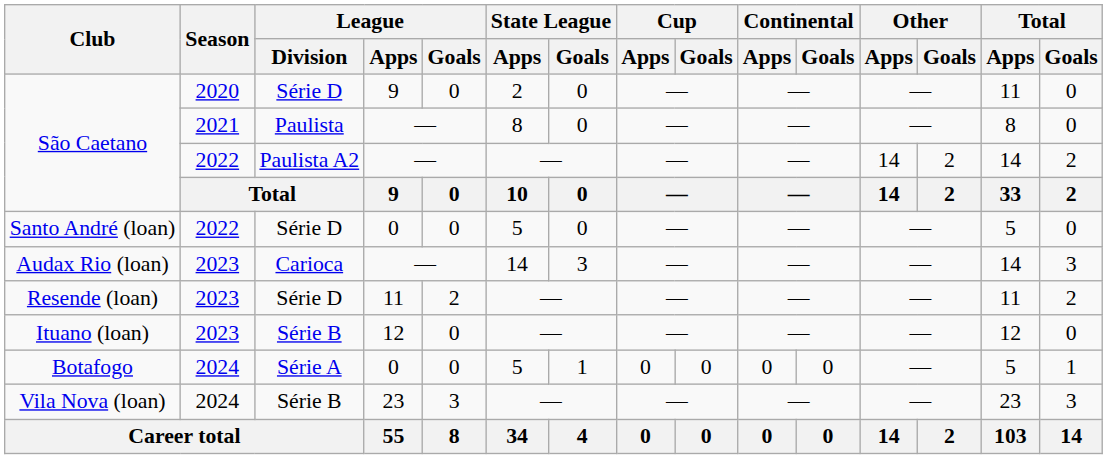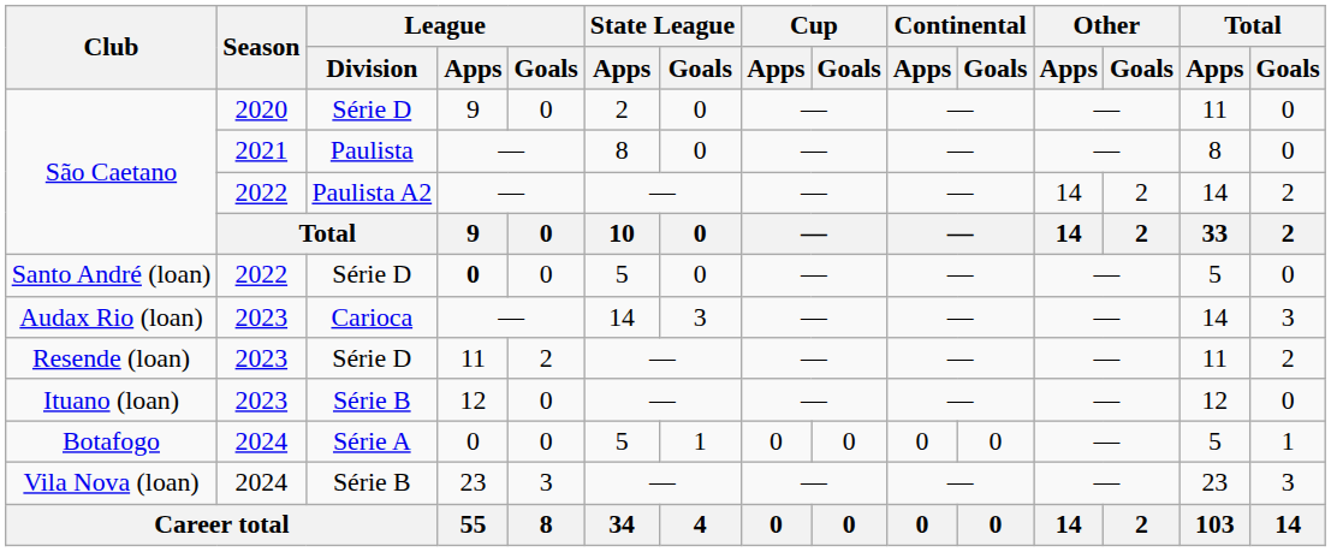Santo André (loan) | League / Apps: normal -> bold
